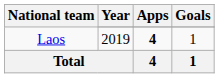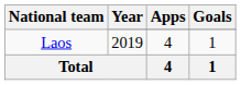2019 | Apps: bold -> normal
